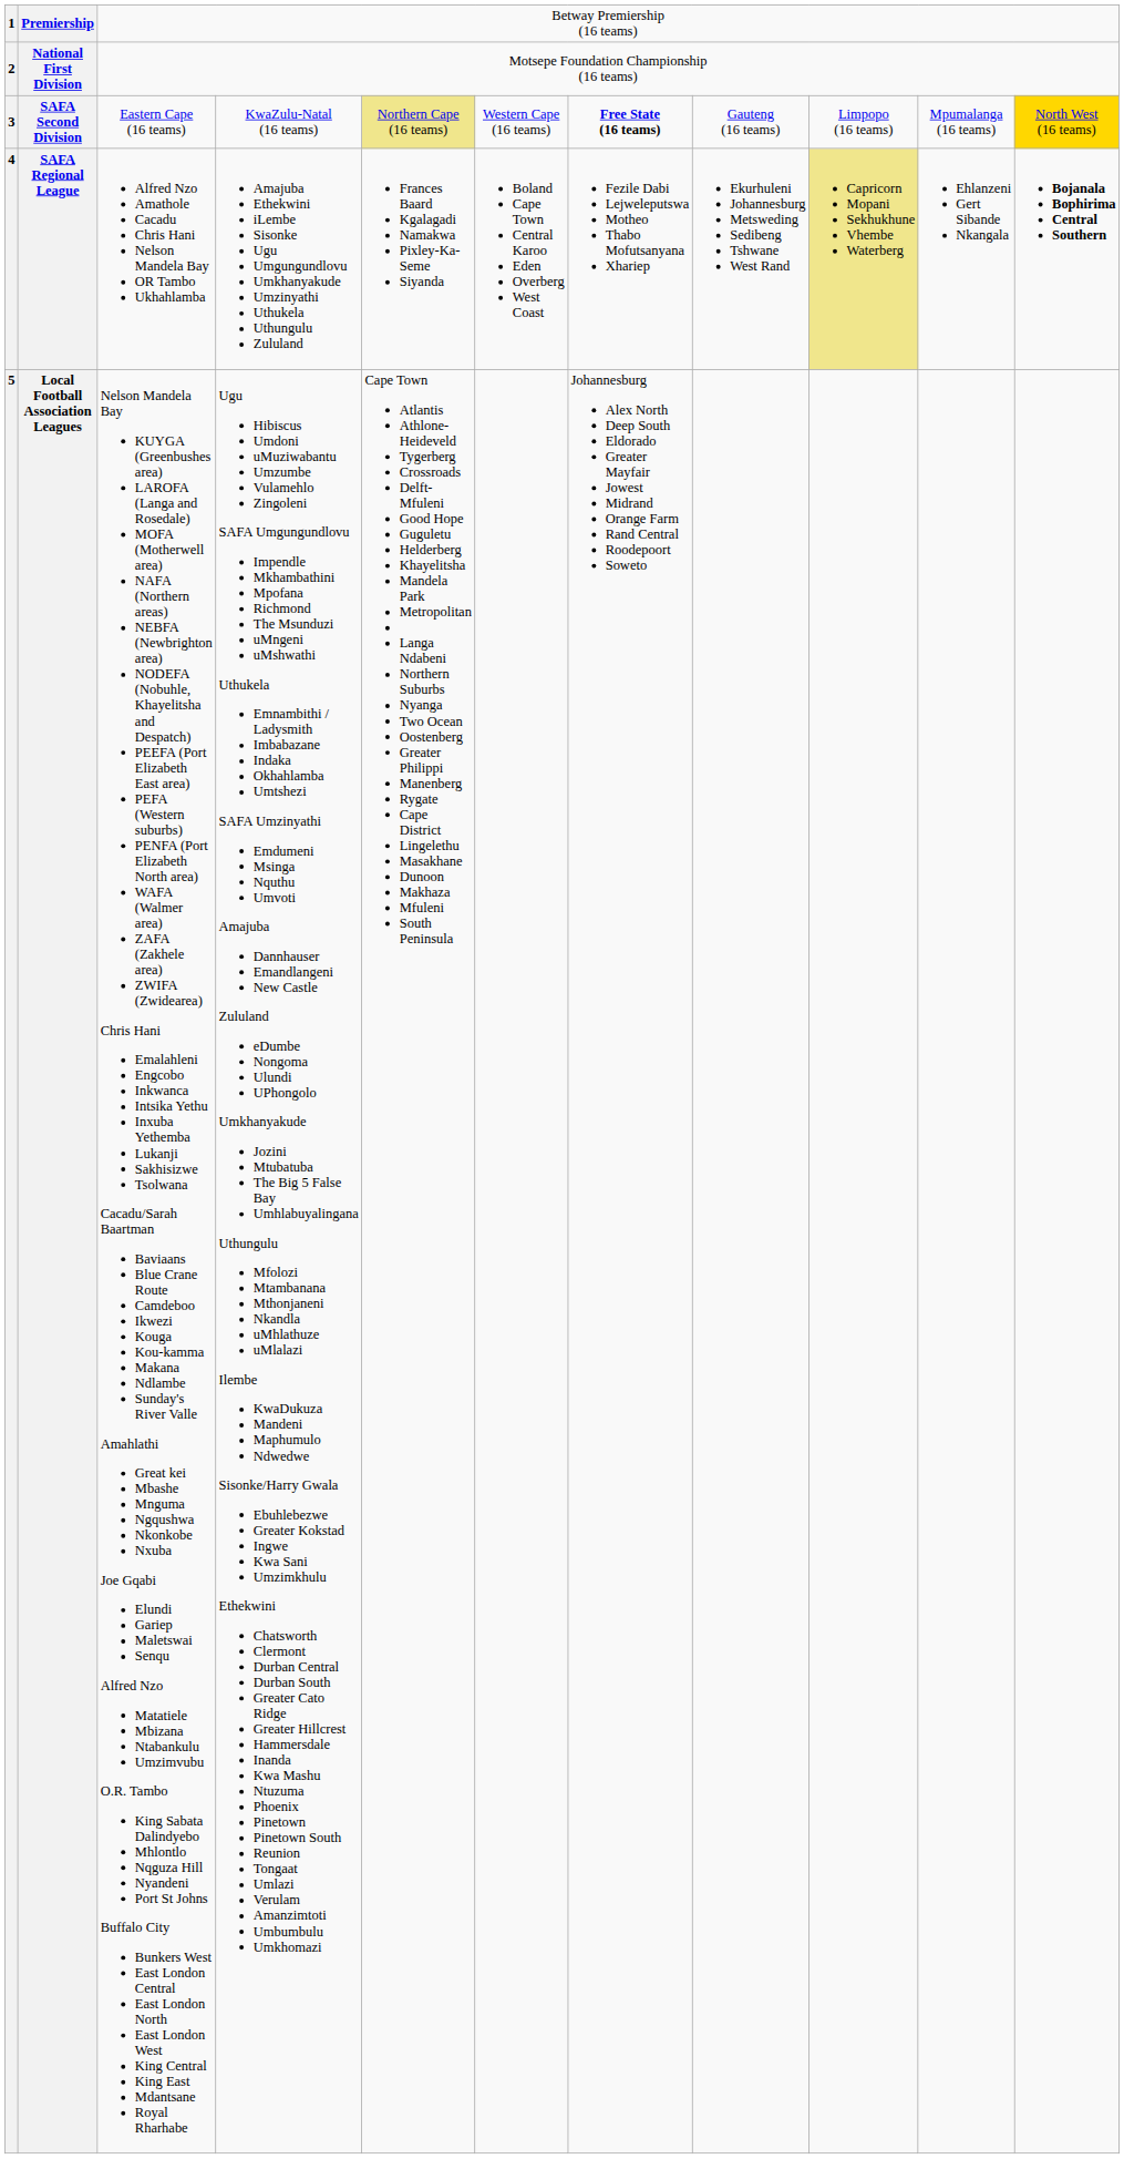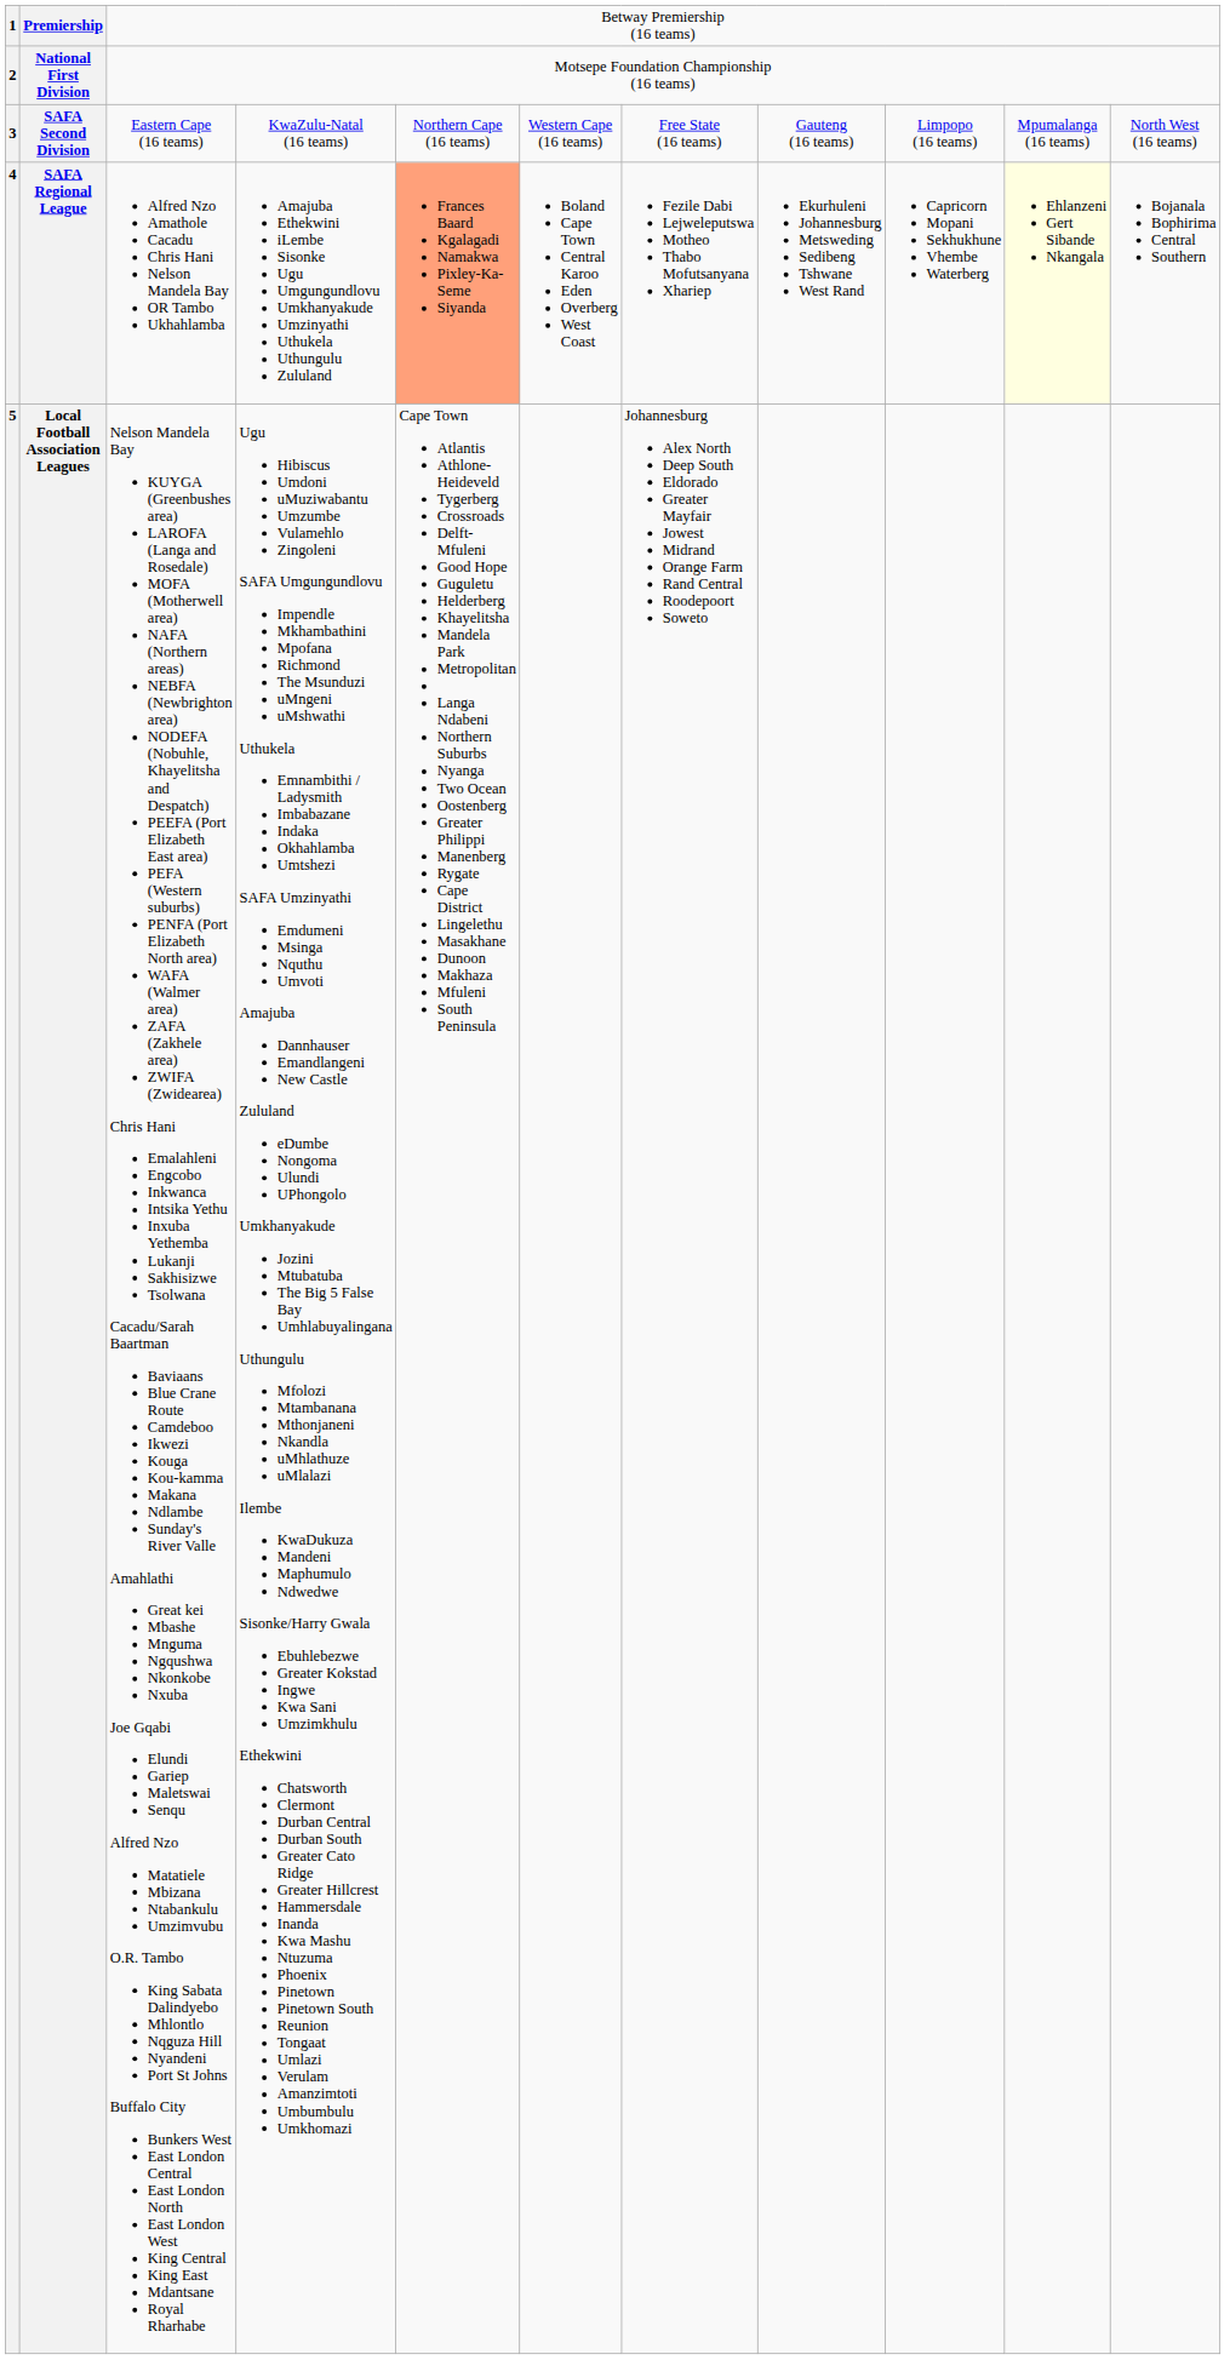SAFA Second Division | column 5: khaki background -> no background
SAFA Second Division | column 7: bold -> normal
SAFA Second Division | column 11: gold background -> no background
SAFA Regional League | column 5: no background -> lightsalmon background
SAFA Regional League | column 9: khaki background -> no background
SAFA Regional League | column 10: no background -> lightyellow background
SAFA Regional League | column 11: bold -> normal
